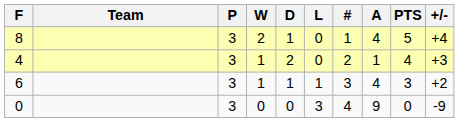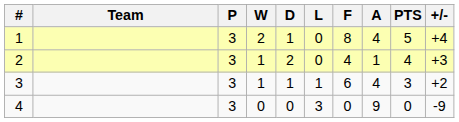columns swapped: # <-> F
